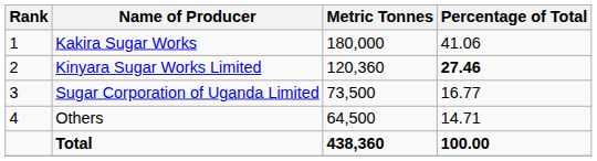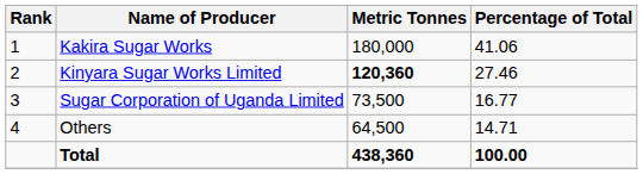Kinyara Sugar Works Limited | Metric Tonnes: normal -> bold
Kinyara Sugar Works Limited | Percentage of Total: bold -> normal
